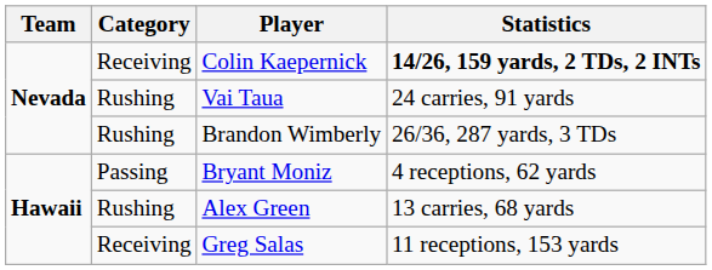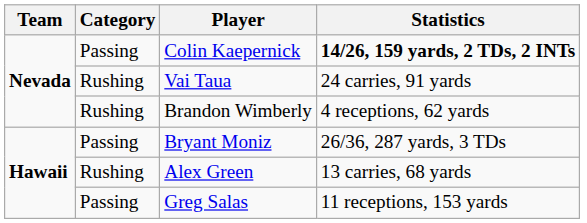Colin Kaepernick | Category: Receiving -> Passing
Brandon Wimberly | Statistics: 26/36, 287 yards, 3 TDs -> 4 receptions, 62 yards
Bryant Moniz | Statistics: 4 receptions, 62 yards -> 26/36, 287 yards, 3 TDs
Greg Salas | Category: Receiving -> Passing
